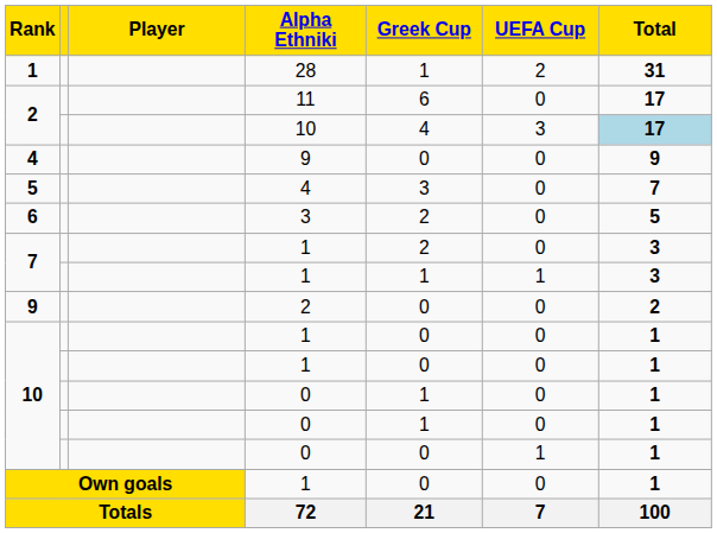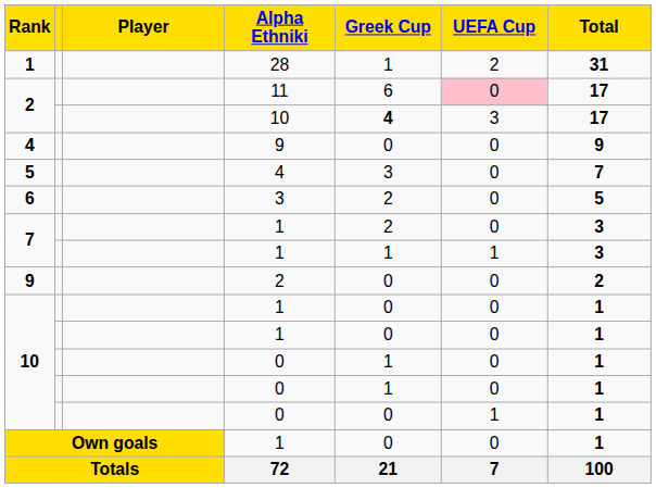2 / 11 | UEFA Cup: no background -> pink background
2 / 10 | Greek Cup: normal -> bold
2 / 10 | Total: lightblue background -> no background
